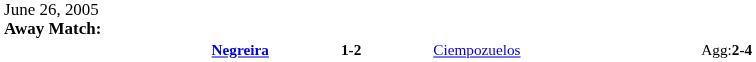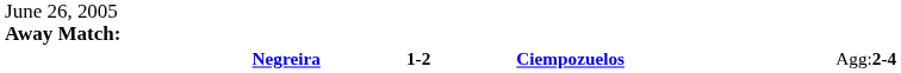Negreira | column 3: normal -> bold
